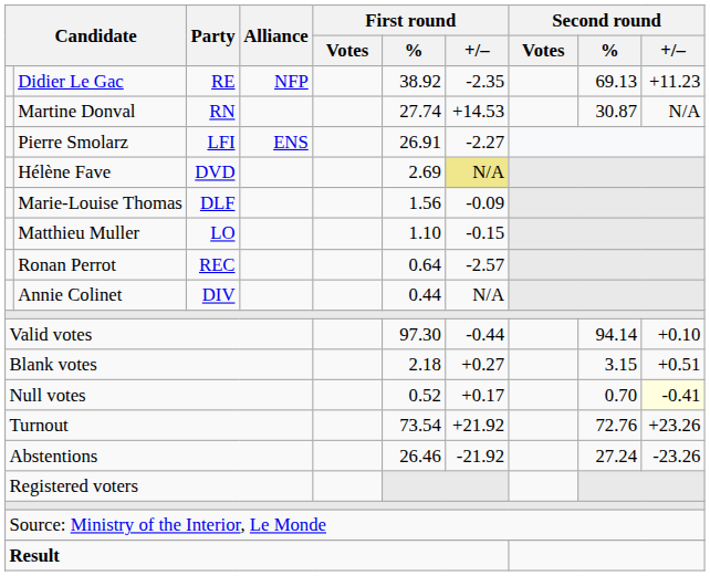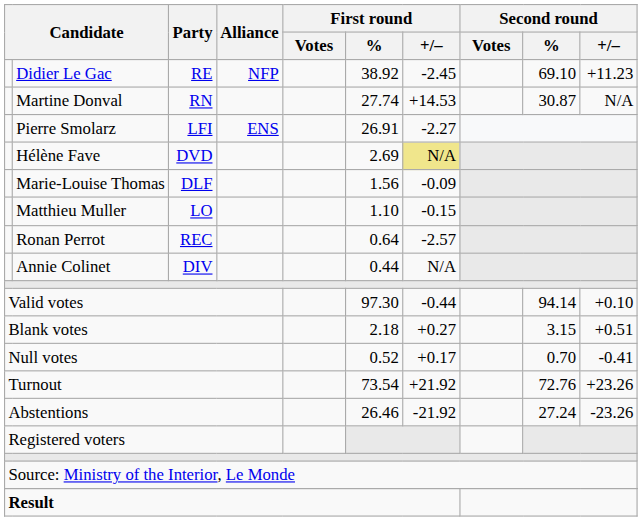Didier Le Gac | First round / +/–: -2.35 -> -2.45
Didier Le Gac | Second round / %: 69.13 -> 69.10
Null votes | Second round / +/–: lightyellow background -> no background
